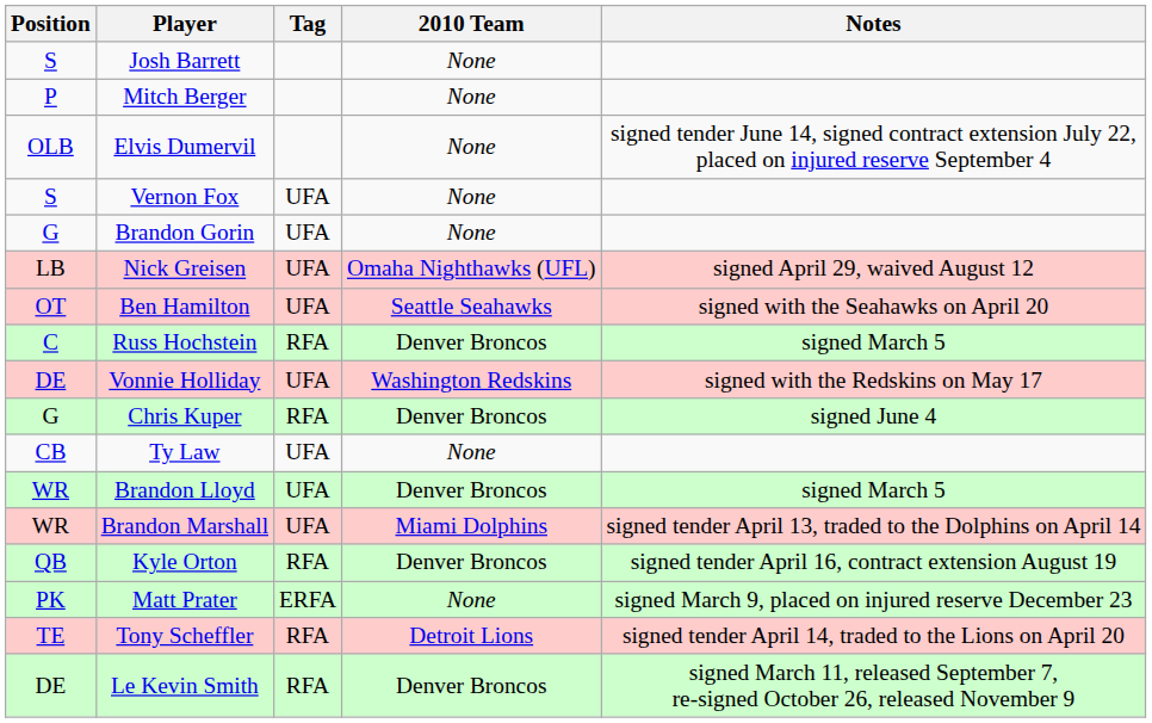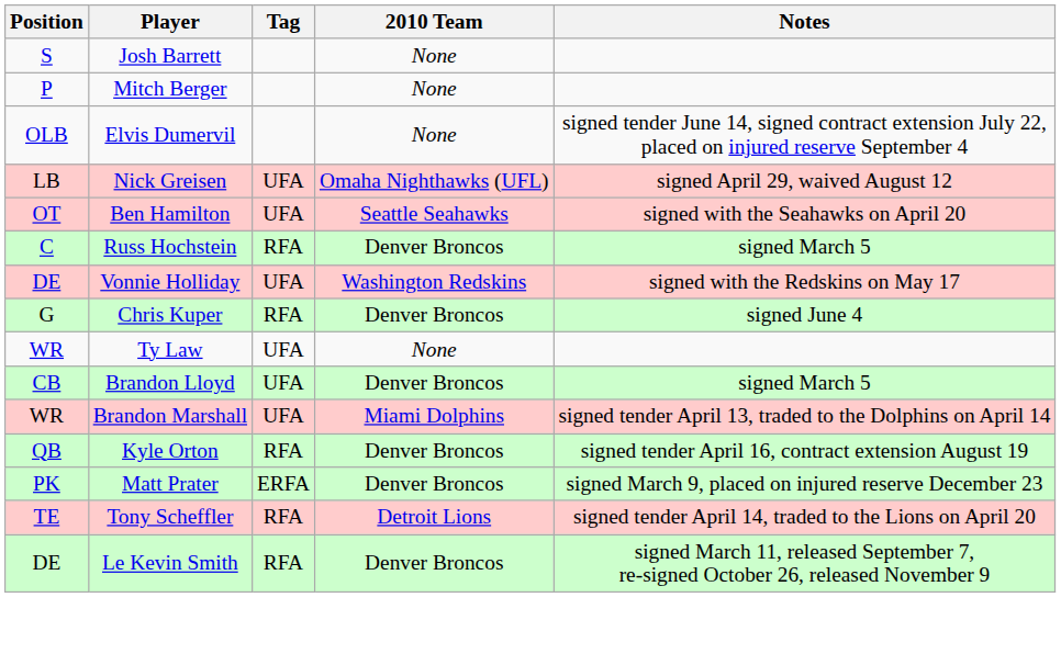- row: S | Vernon Fox | UFA | None
- row: G | Brandon Gorin | UFA | None
Ty Law | Position: CB -> WR
Brandon Lloyd | Position: WR -> CB
Matt Prater | 2010 Team: None -> Denver Broncos
